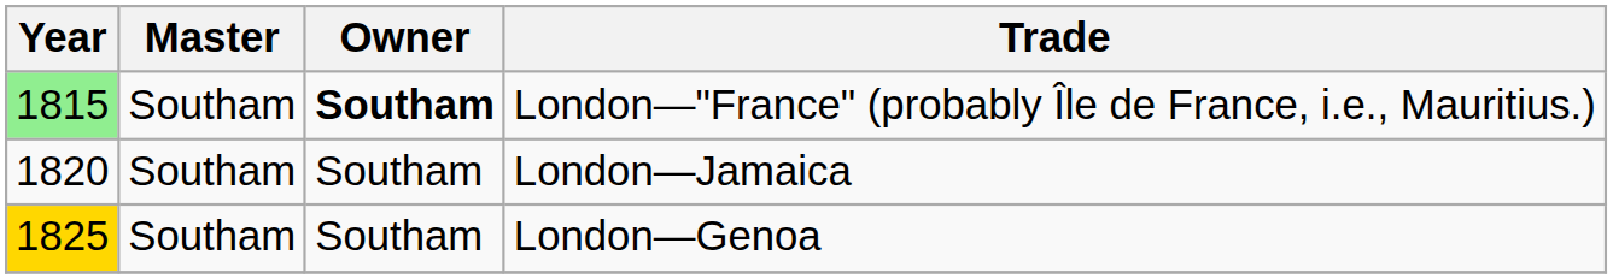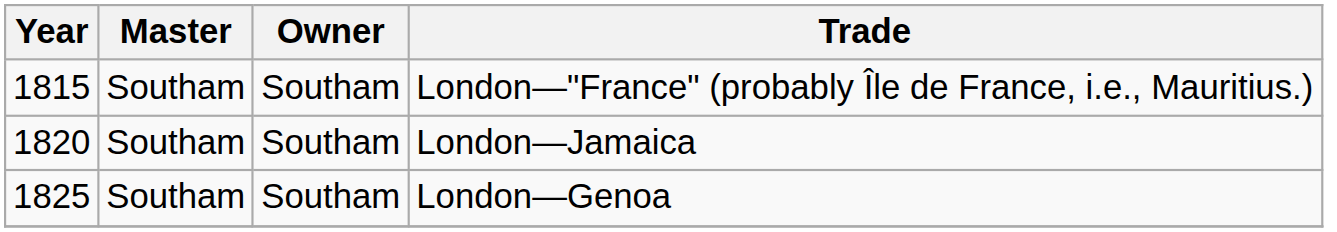London—"France" (probably Île de France, i.e., Mauritius.) | Year: lightgreen background -> no background
London—"France" (probably Île de France, i.e., Mauritius.) | Owner: bold -> normal
London—Genoa | Year: gold background -> no background
